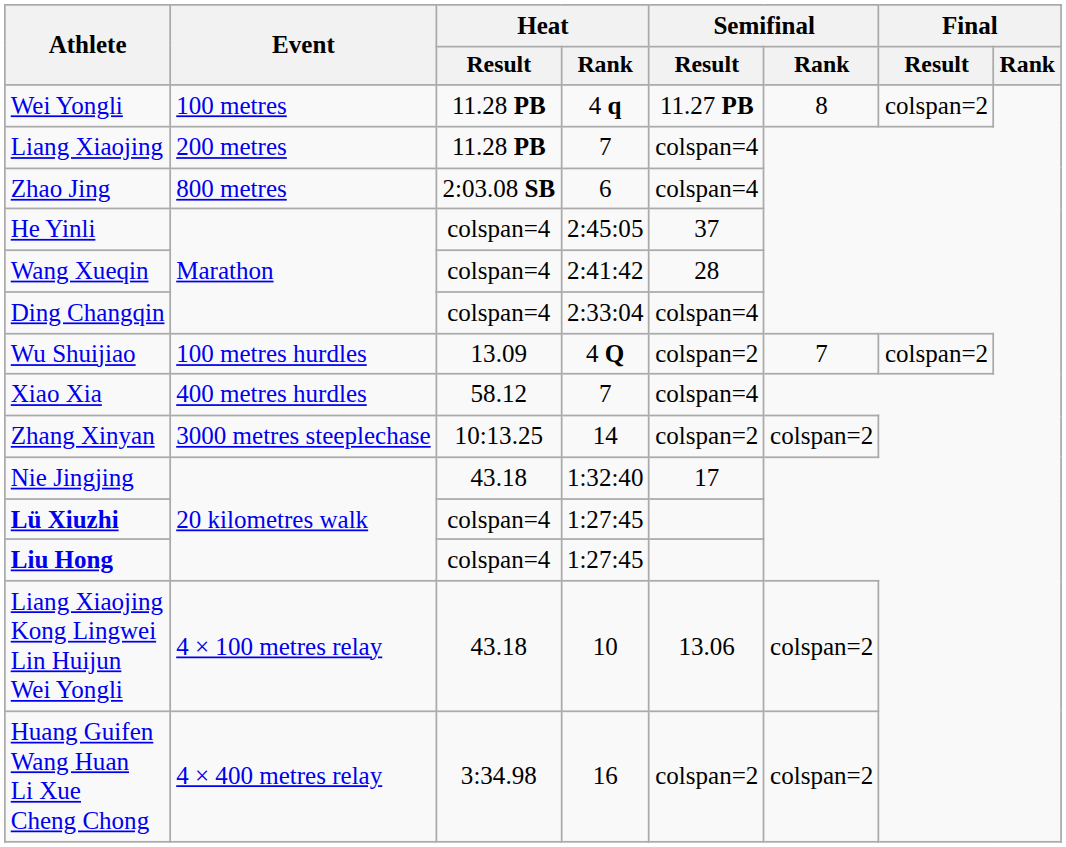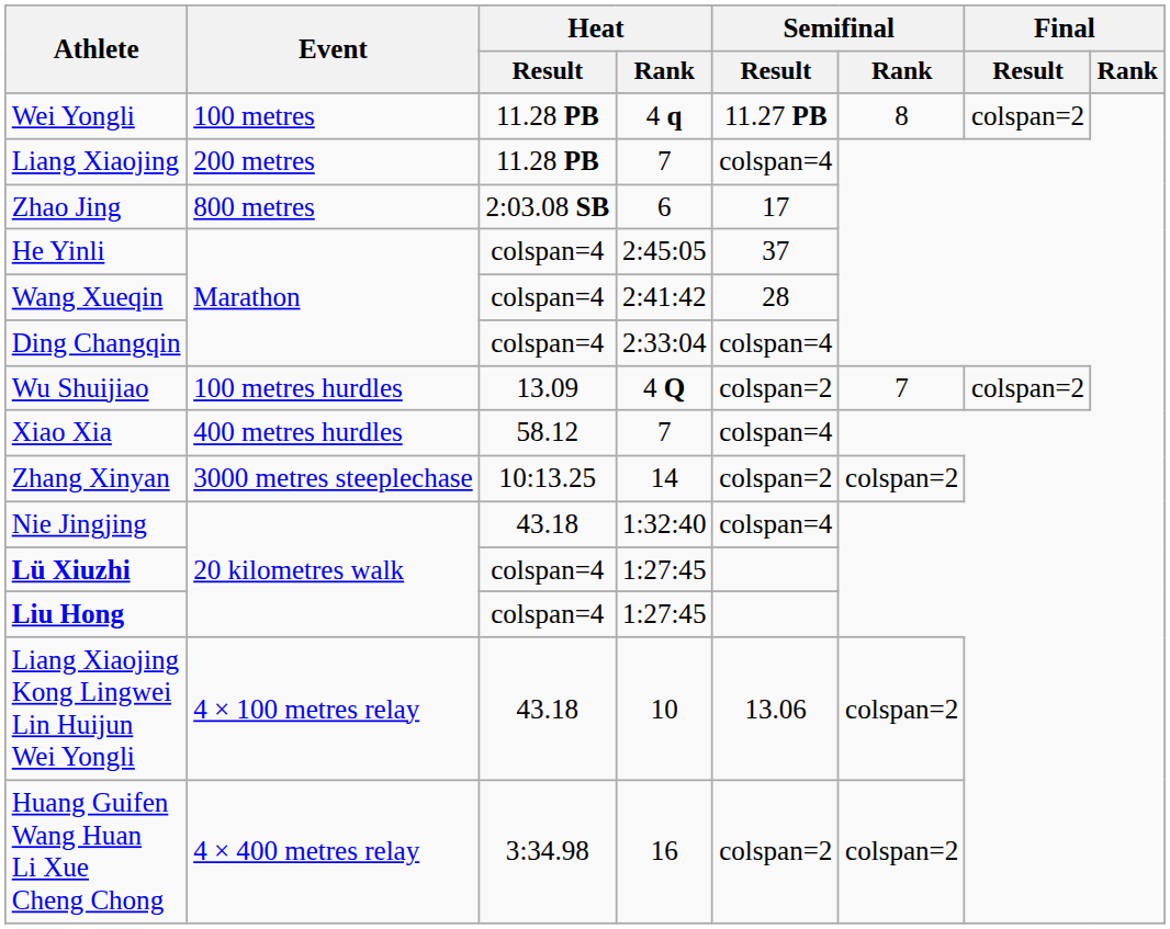Zhao Jing | Semifinal / Result: colspan=4 -> 17
Nie Jingjing | Semifinal / Result: 17 -> colspan=4
